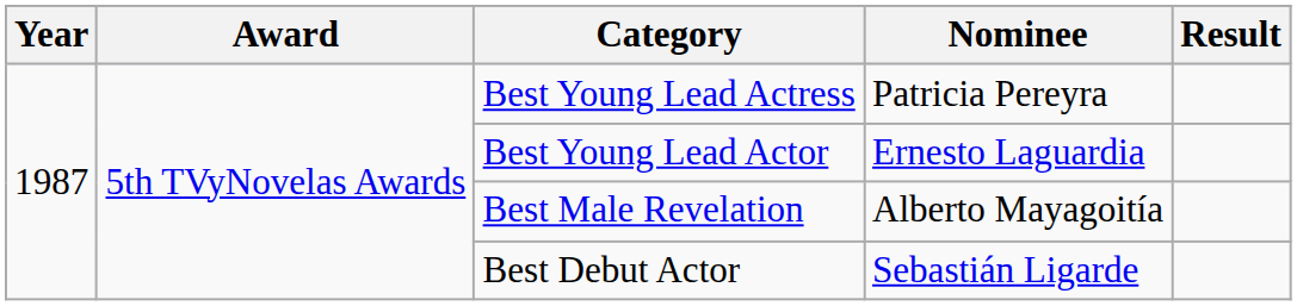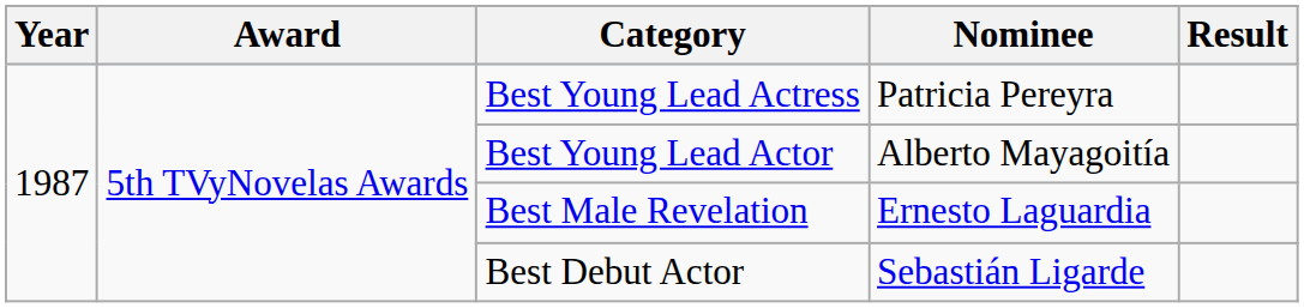Best Young Lead Actor | Nominee: Ernesto Laguardia -> Alberto Mayagoitía
Best Male Revelation | Nominee: Alberto Mayagoitía -> Ernesto Laguardia
